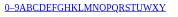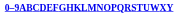row 1 | column 1: normal -> bold
